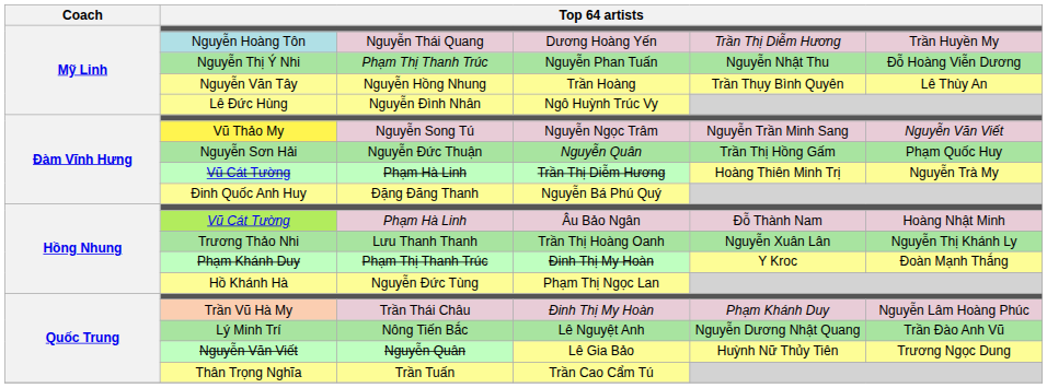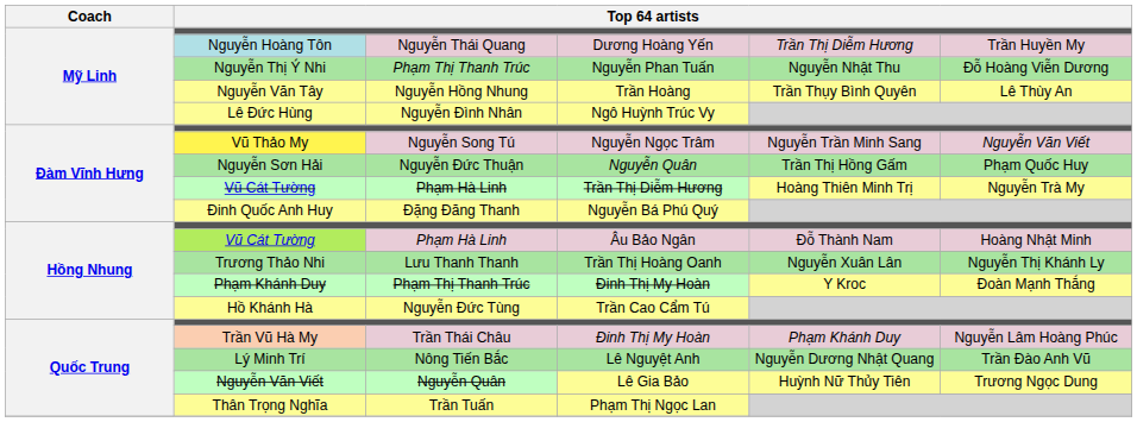Hồ Khánh Hà | column 4: Phạm Thị Ngọc Lan -> Trần Cao Cẩm Tú
Thân Trọng Nghĩa | column 4: Trần Cao Cẩm Tú -> Phạm Thị Ngọc Lan
